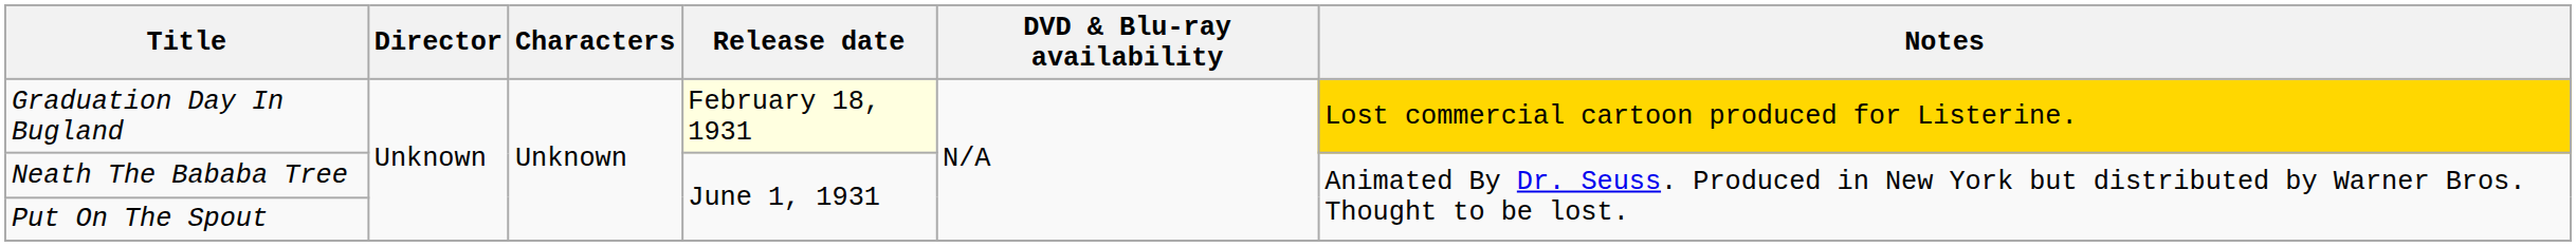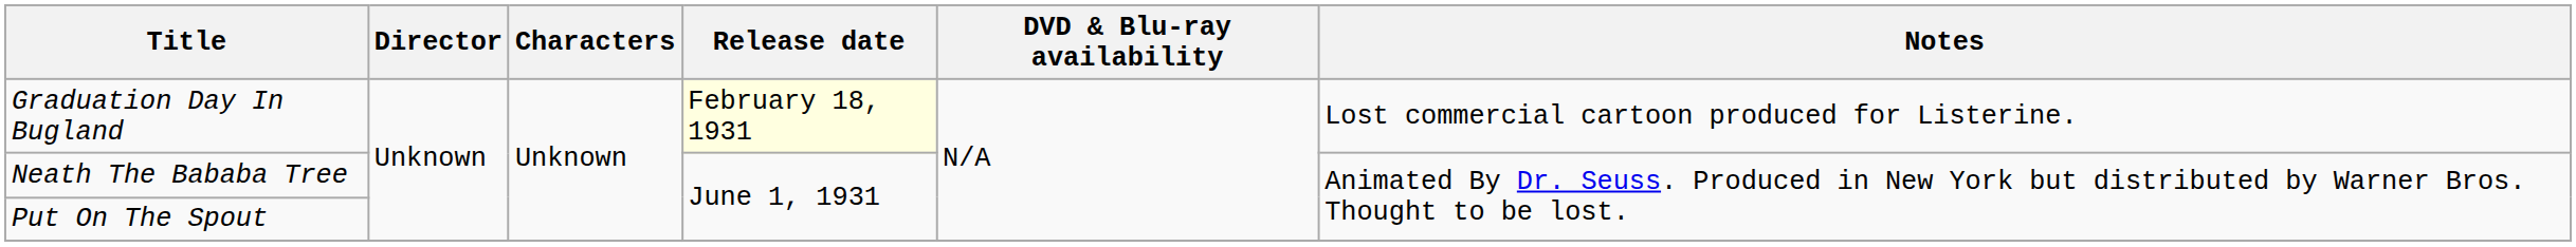Graduation Day In Bugland | Notes: gold background -> no background
